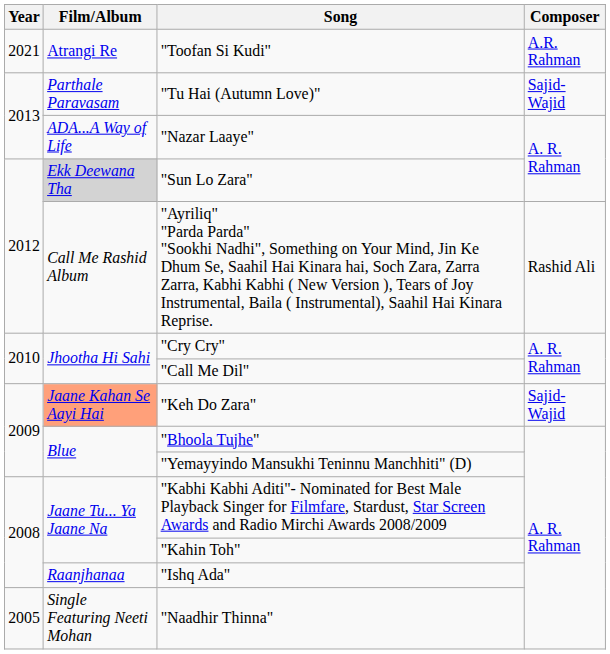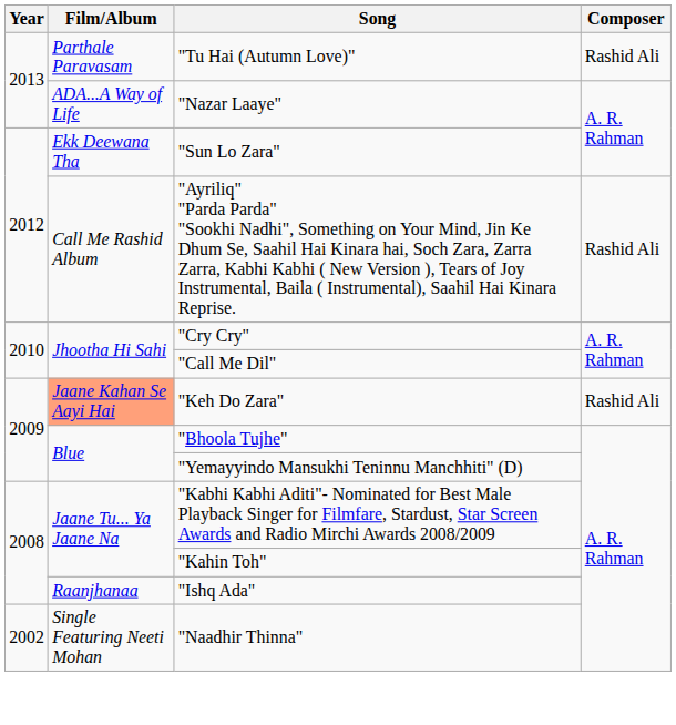- row: 2021 | Atrangi Re | "Toofan Si Kudi" | A.R. Rahman
"Tu Hai (Autumn Love)" | Composer: Sajid-Wajid -> Rashid Ali
"Sun Lo Zara" | Film/Album: lightgrey background -> no background
"Keh Do Zara" | Composer: Sajid-Wajid -> Rashid Ali
"Naadhir Thinna" | Year: 2005 -> 2002
